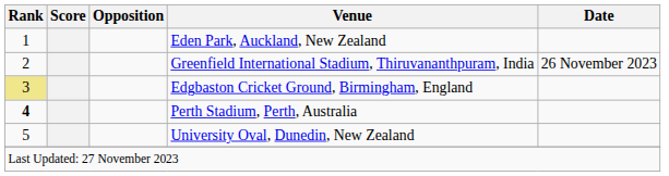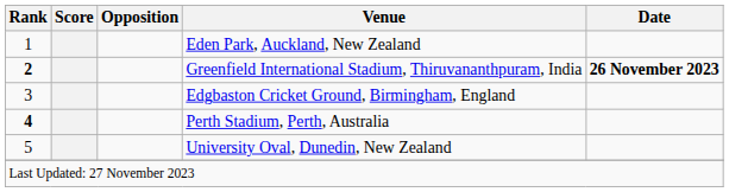Greenfield International Stadium, Thiruvananthpuram, India | Rank: normal -> bold
Greenfield International Stadium, Thiruvananthpuram, India | Date: normal -> bold
Edgbaston Cricket Ground, Birmingham, England | Rank: khaki background -> no background
